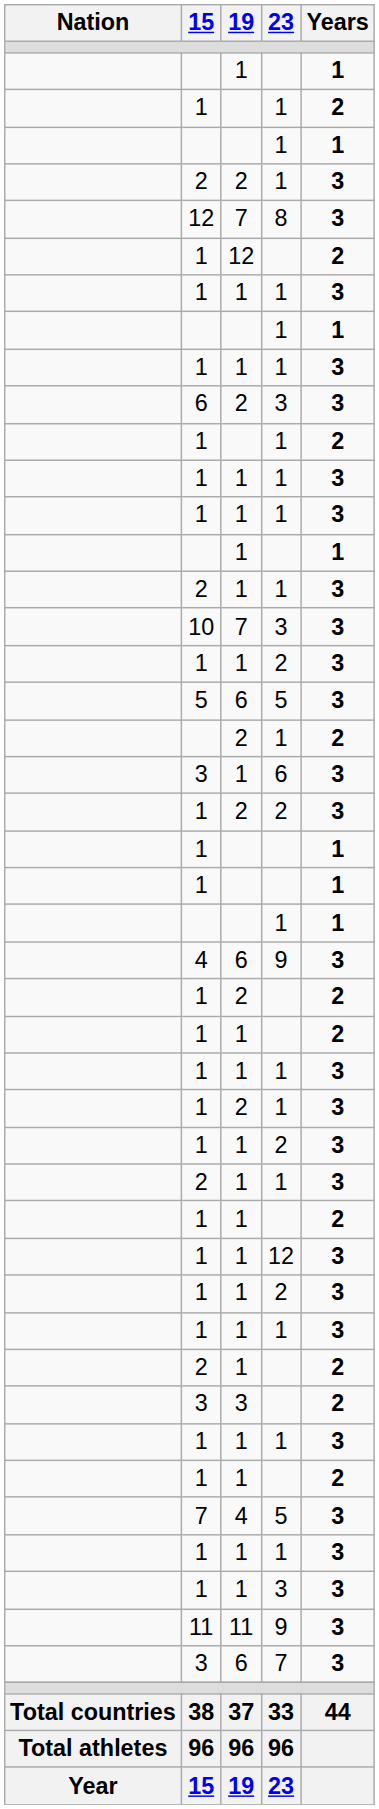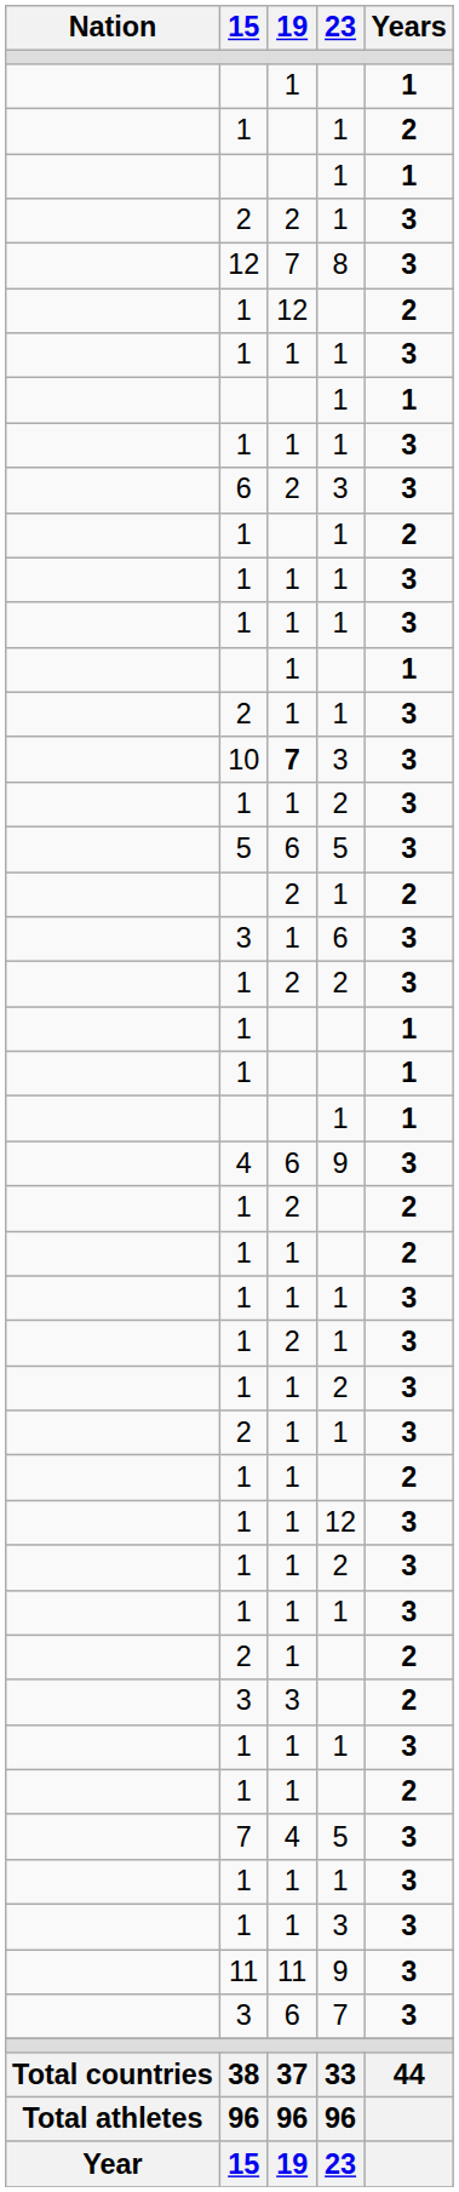10 | 19: normal -> bold
